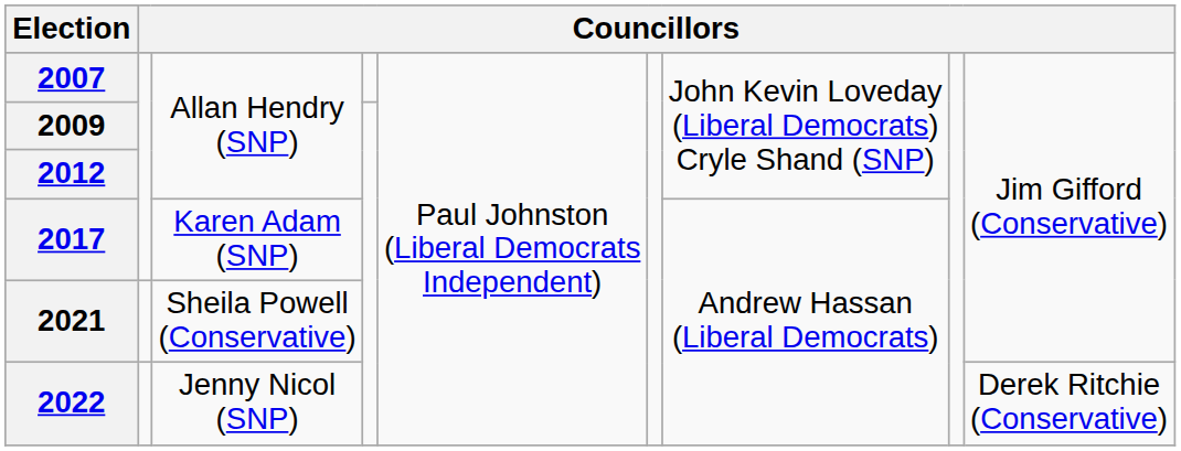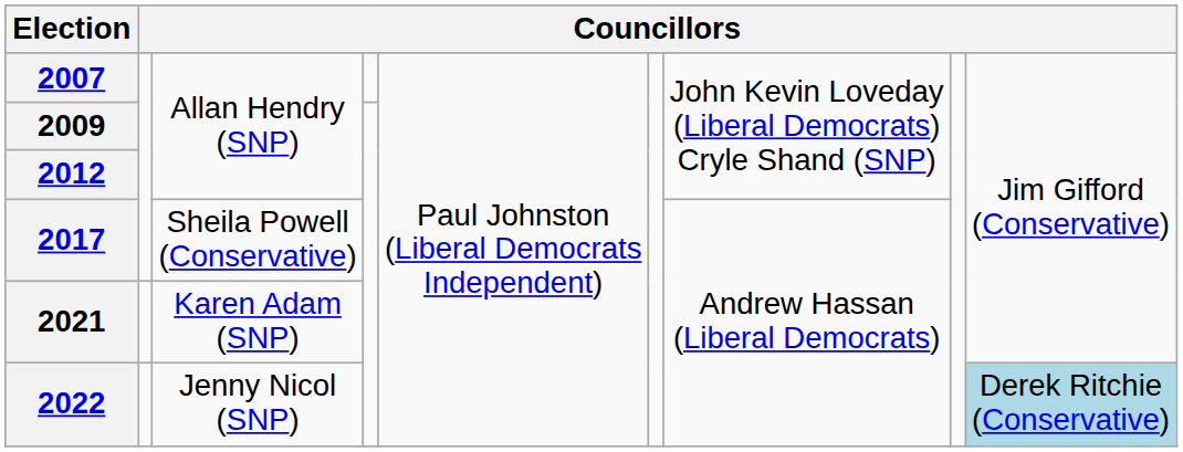2017 | column 3: Karen Adam (SNP) -> Sheila Powell (Conservative)
2021 | column 3: Sheila Powell (Conservative) -> Karen Adam (SNP)
2022 | column 9: no background -> lightblue background
